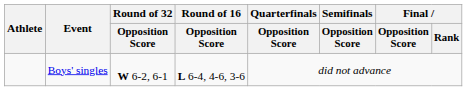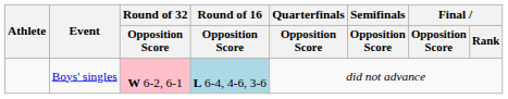Boys' singles | Round of 32 / Opposition Score: no background -> pink background
Boys' singles | Round of 16 / Opposition Score: no background -> lightblue background
